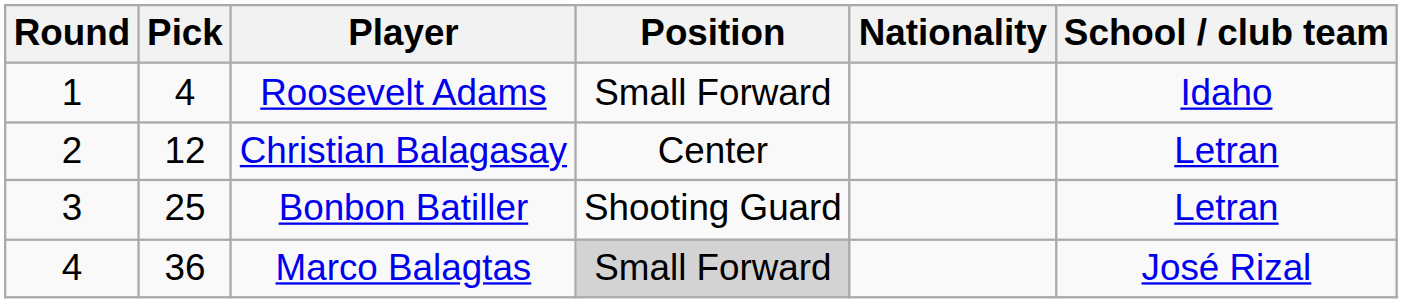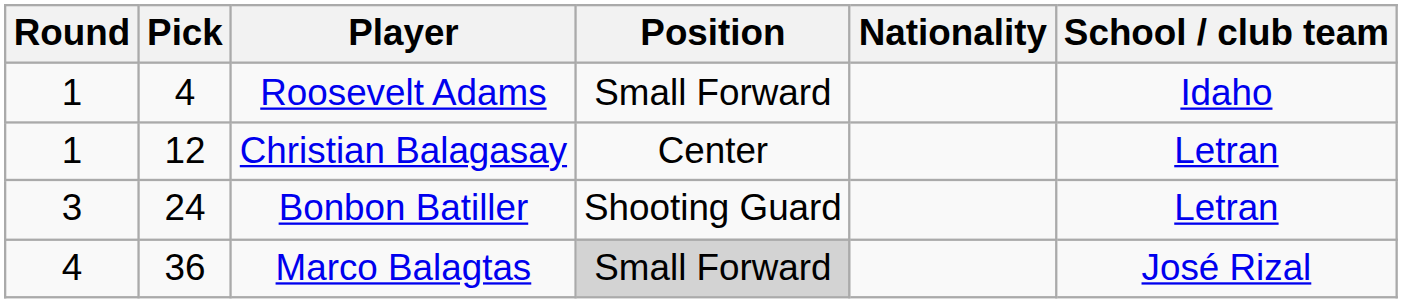Christian Balagasay | Round: 2 -> 1
Bonbon Batiller | Pick: 25 -> 24
